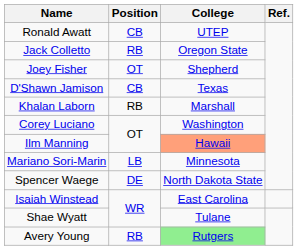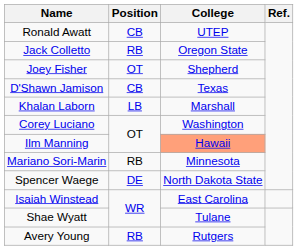Khalan Laborn | Position: RB -> LB
Mariano Sori-Marin | Position: LB -> RB
Avery Young | College: lightgreen background -> no background
